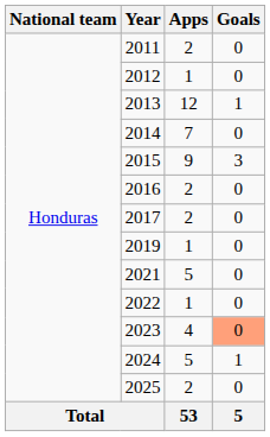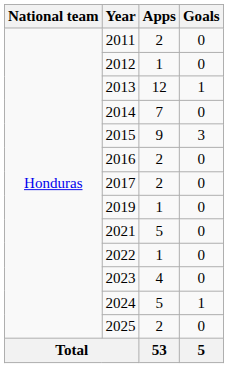2023 | Goals: lightsalmon background -> no background
